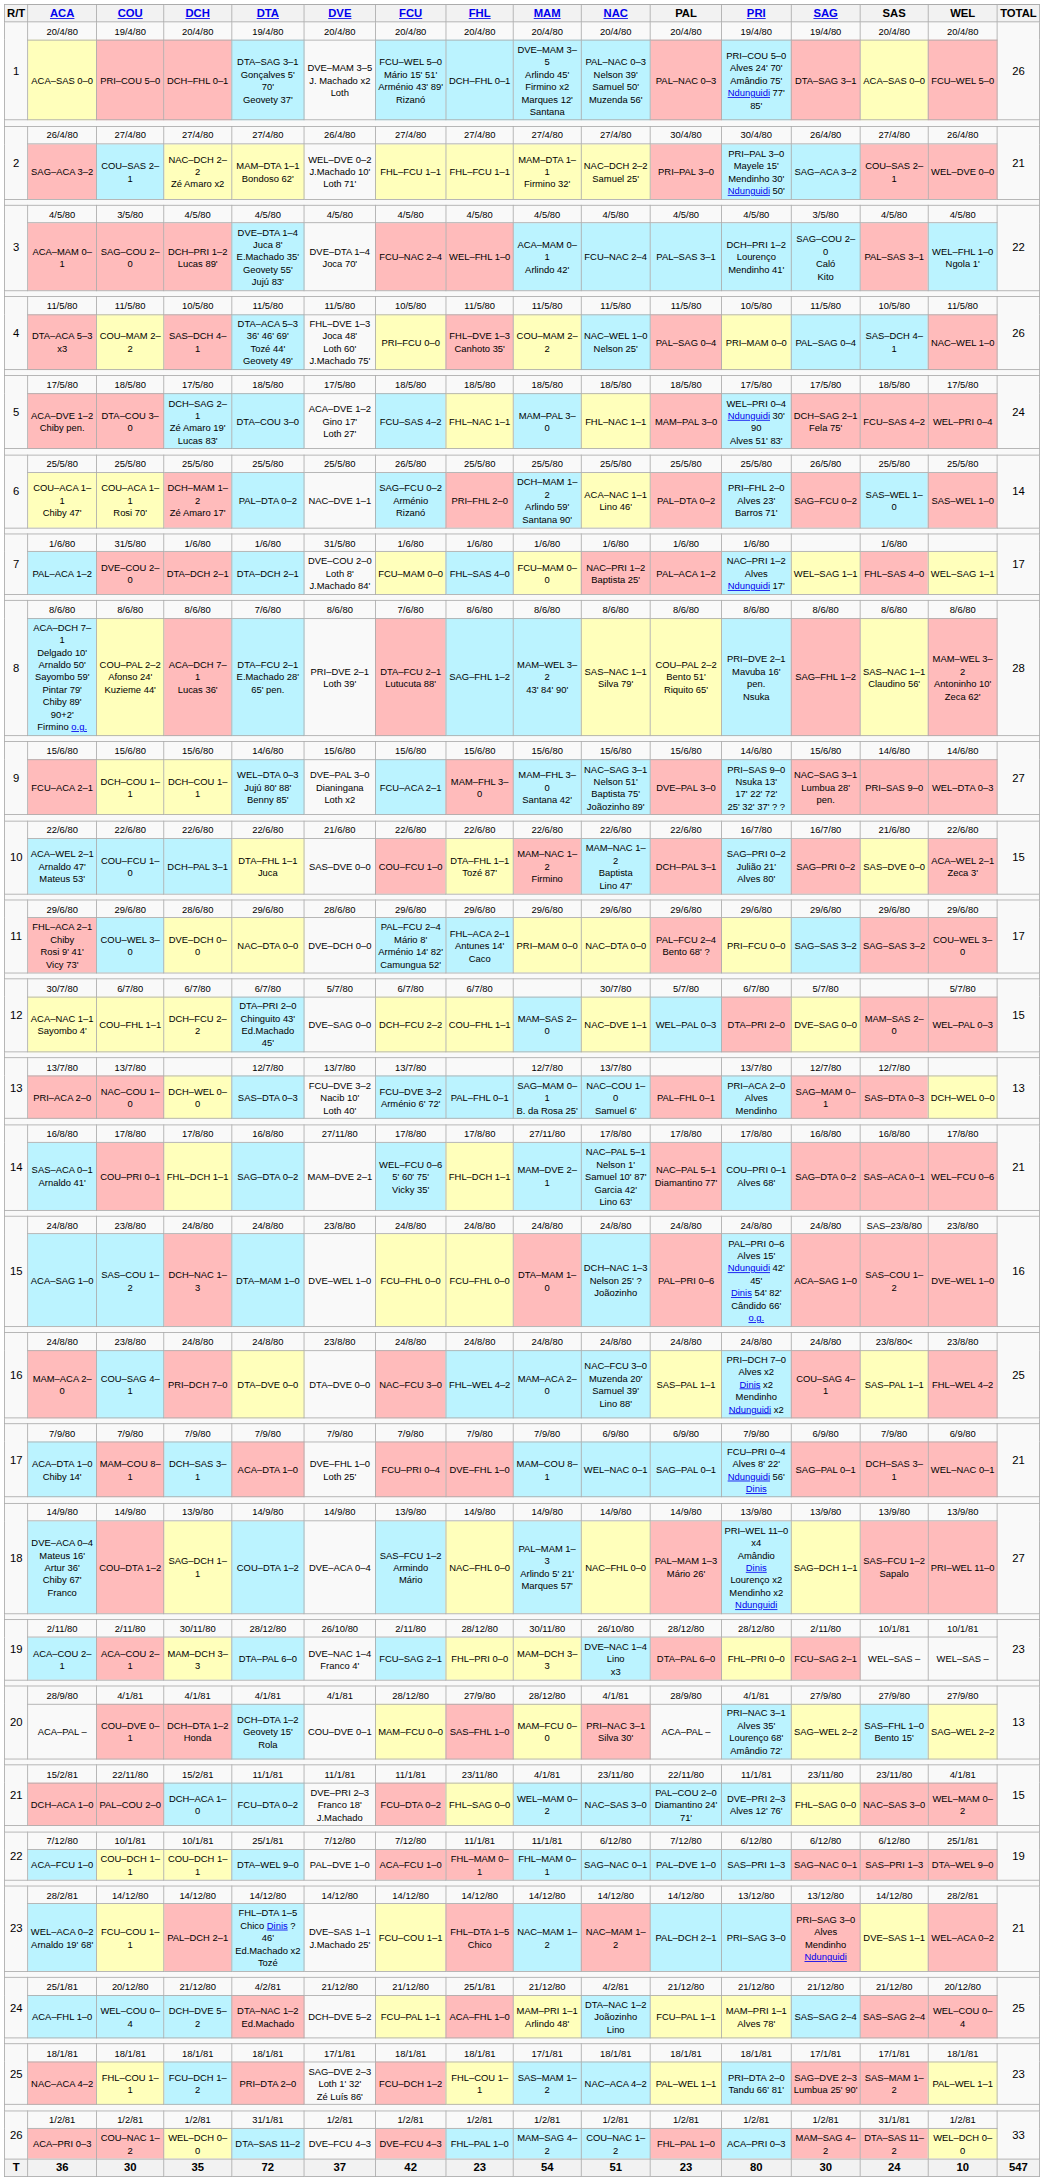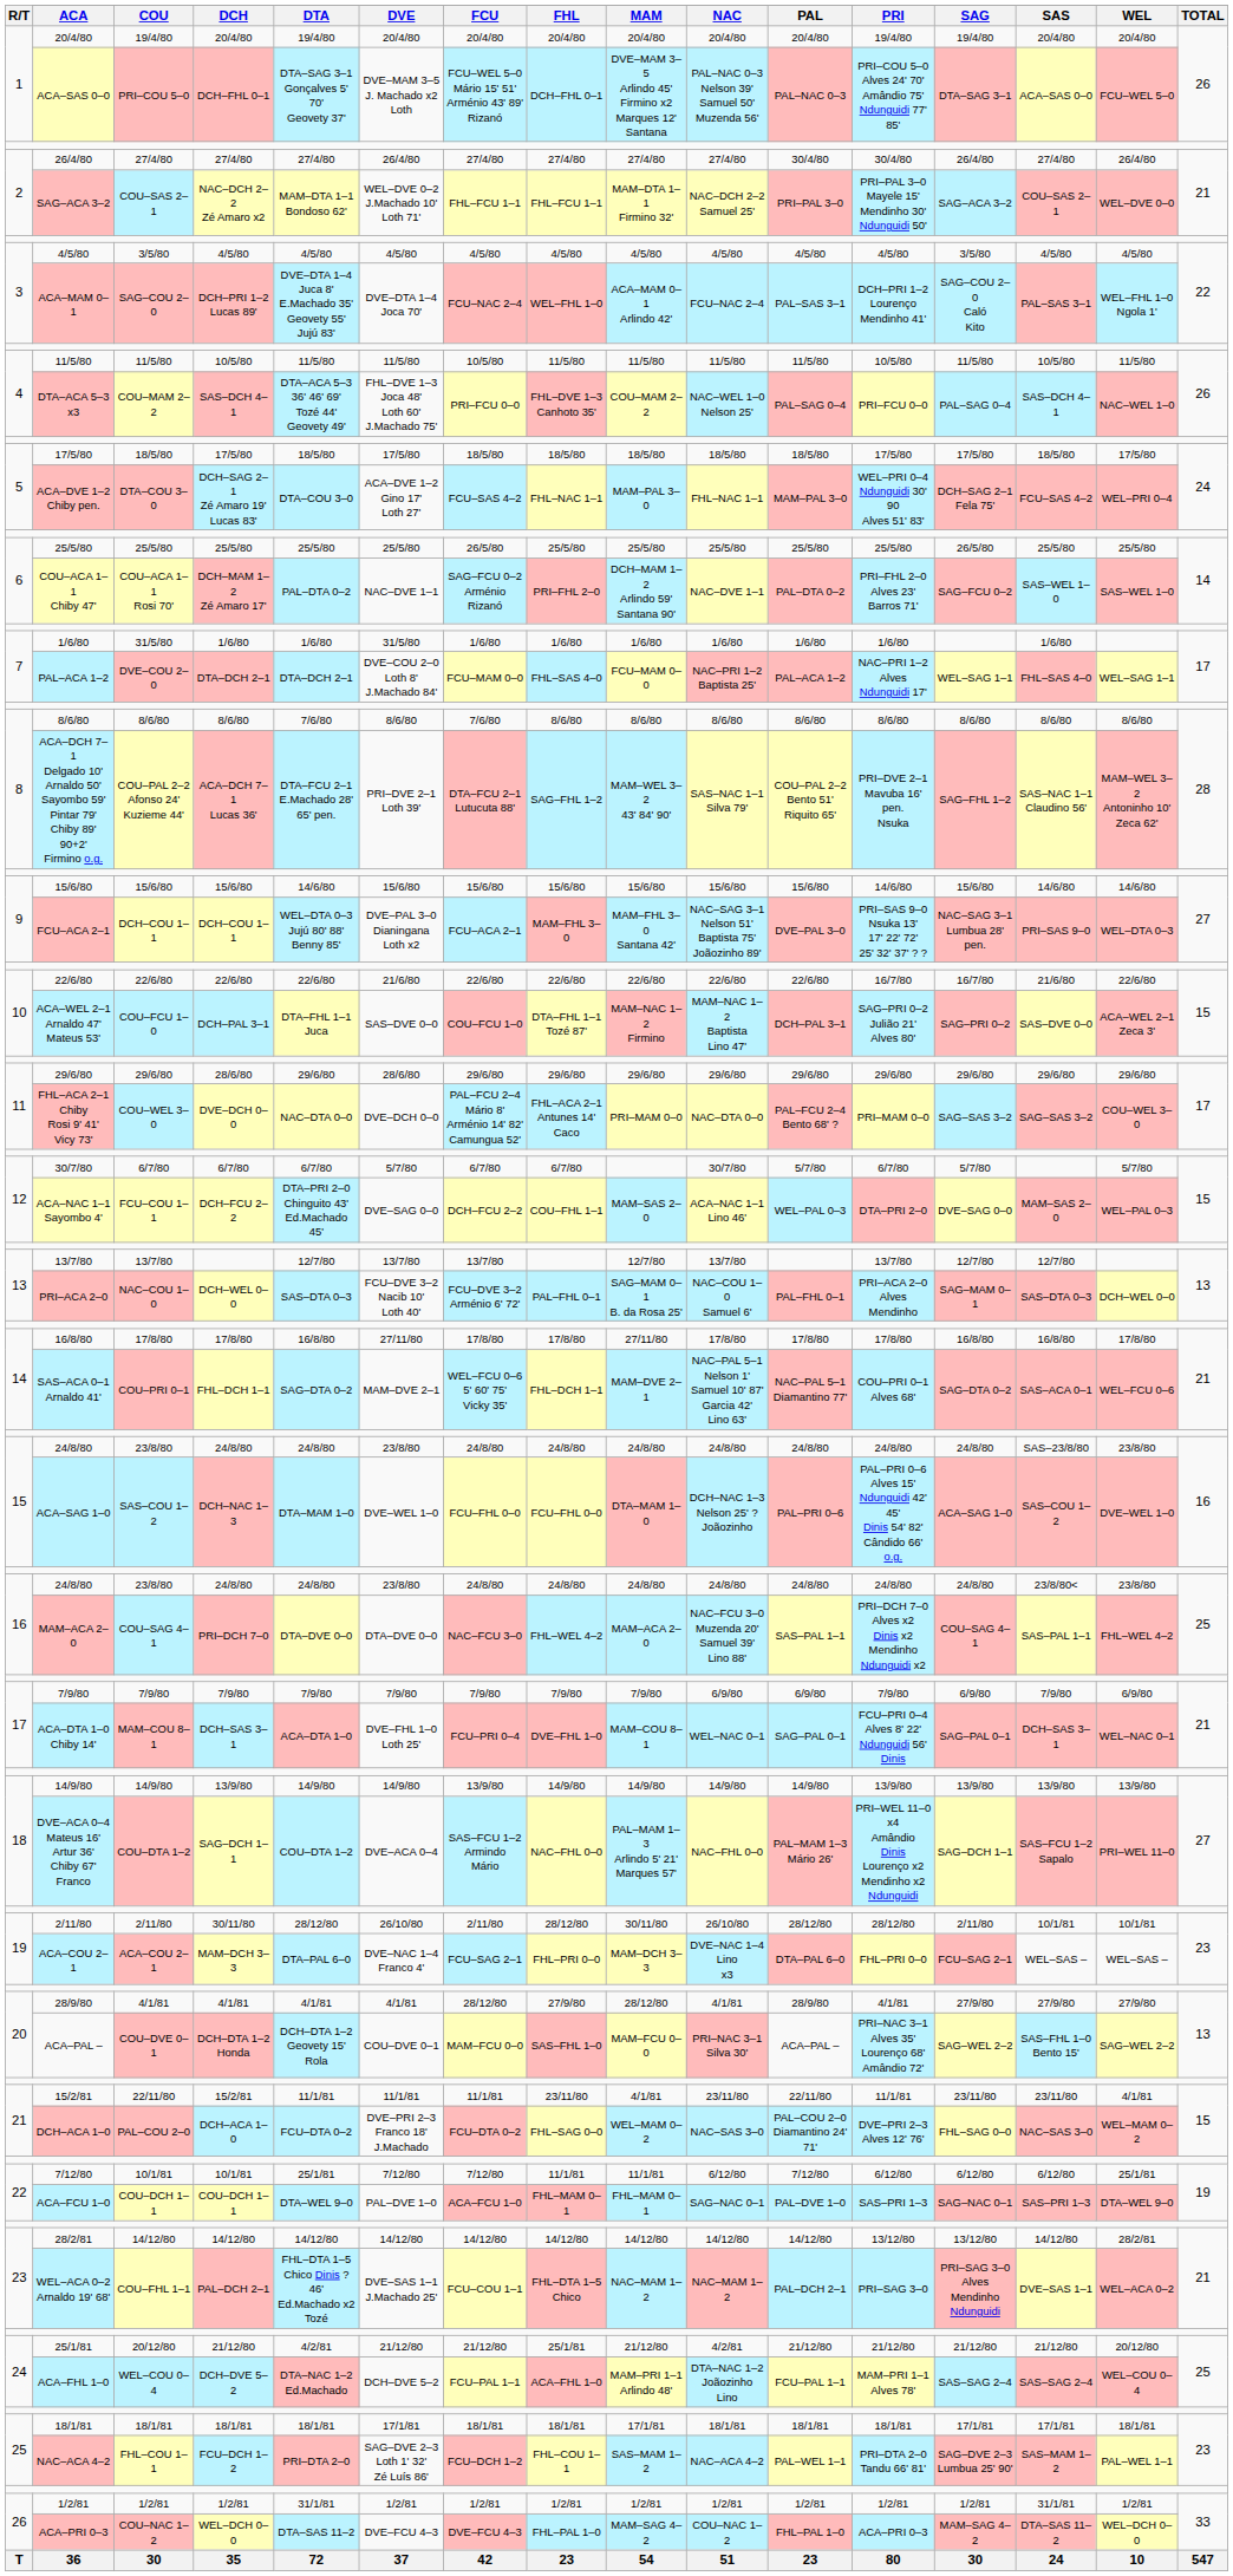DTA–ACA 5–3 x3 | PRI: PRI–MAM 0–0 -> PRI–FCU 0–0
COU–ACA 1–1 Chiby 47' | NAC: ACA–NAC 1–1 Lino 46' -> NAC–DVE 1–1
FHL–ACA 2–1 Chiby Rosi 9' 41' Vicy 73' | PRI: PRI–FCU 0–0 -> PRI–MAM 0–0
ACA–NAC 1–1 Sayombo 4' | COU: COU–FHL 1–1 -> FCU–COU 1–1
ACA–NAC 1–1 Sayombo 4' | NAC: NAC–DVE 1–1 -> ACA–NAC 1–1 Lino 46'
WEL–ACA 0–2 Arnaldo 19' 68' | COU: FCU–COU 1–1 -> COU–FHL 1–1
